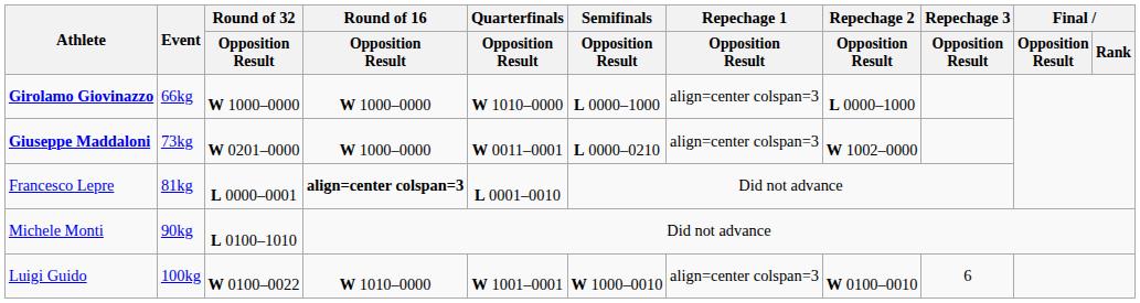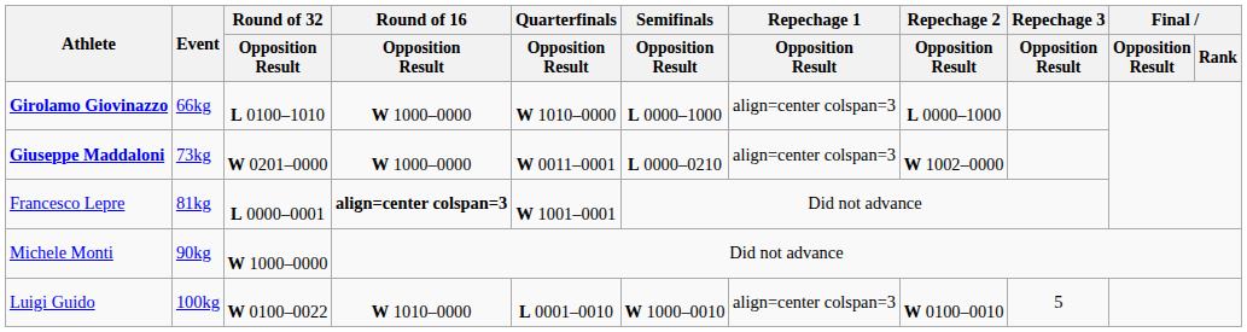Girolamo Giovinazzo | Round of 32 / Opposition Result: W 1000–0000 -> L 0100–1010
Francesco Lepre | Quarterfinals / Opposition Result: L 0001–0010 -> W 1001–0001
Michele Monti | Round of 32 / Opposition Result: L 0100–1010 -> W 1000–0000
Luigi Guido | Quarterfinals / Opposition Result: W 1001–0001 -> L 0001–0010
Luigi Guido | Repechage 3 / Opposition Result: 6 -> 5
